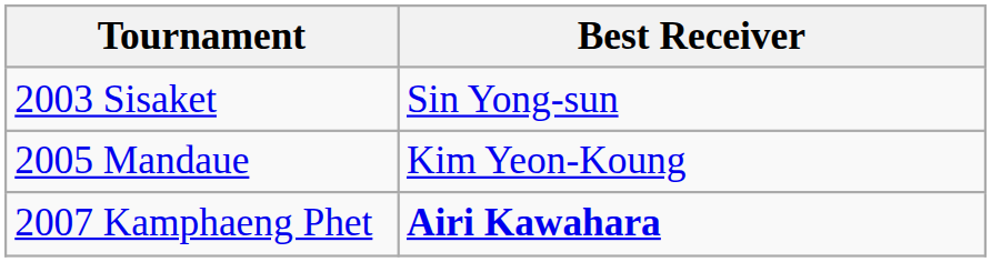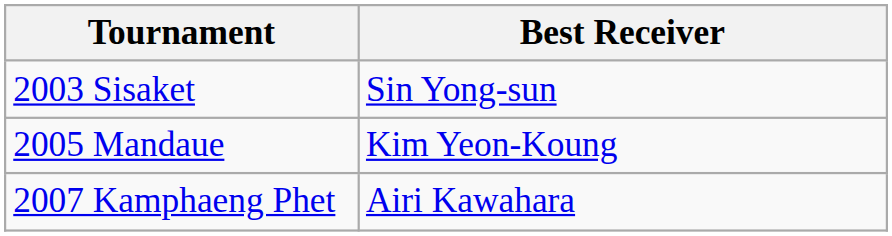2007 Kamphaeng Phet | Best Receiver: bold -> normal
